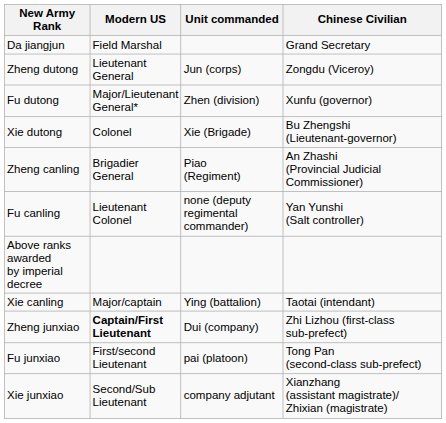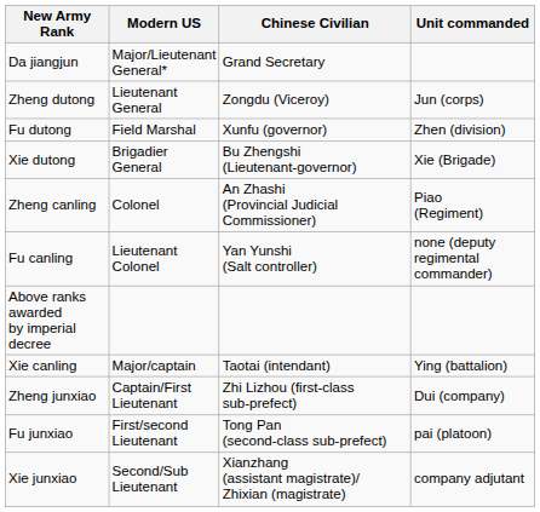columns swapped: Chinese Civilian <-> Unit commanded
Da jiangjun | Modern US: Field Marshal -> Major/Lieutenant General*
Fu dutong | Modern US: Major/Lieutenant General* -> Field Marshal
Xie dutong | Modern US: Colonel -> Brigadier General
Zheng canling | Modern US: Brigadier General -> Colonel
Zheng junxiao | Modern US: bold -> normal
